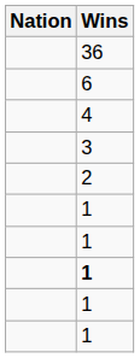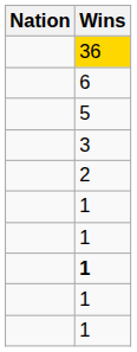row 2 | Wins: no background -> gold background
row 4 | Wins: 4 -> 5
